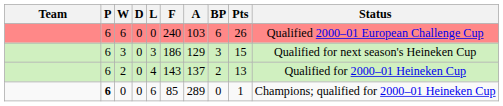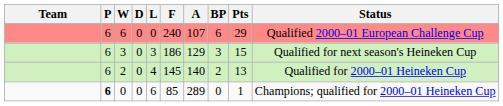row 2 | A: 103 -> 107
row 2 | Pts: 26 -> 29
row 4 | F: 143 -> 145
row 4 | A: 137 -> 140
